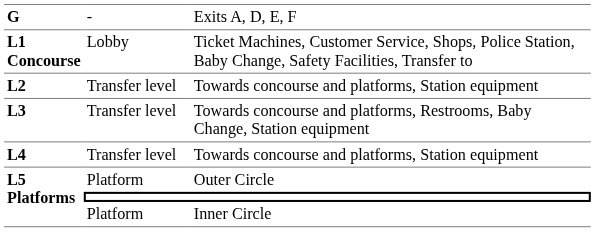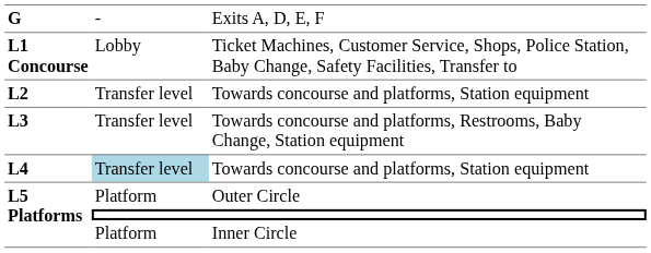L4 / Towards concourse and platforms, Station equipment | column 2: no background -> lightblue background
